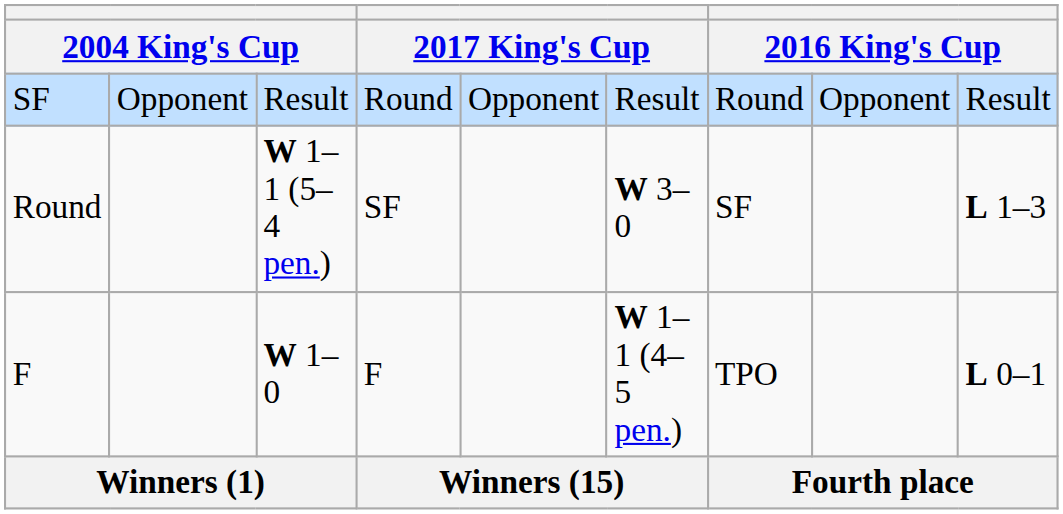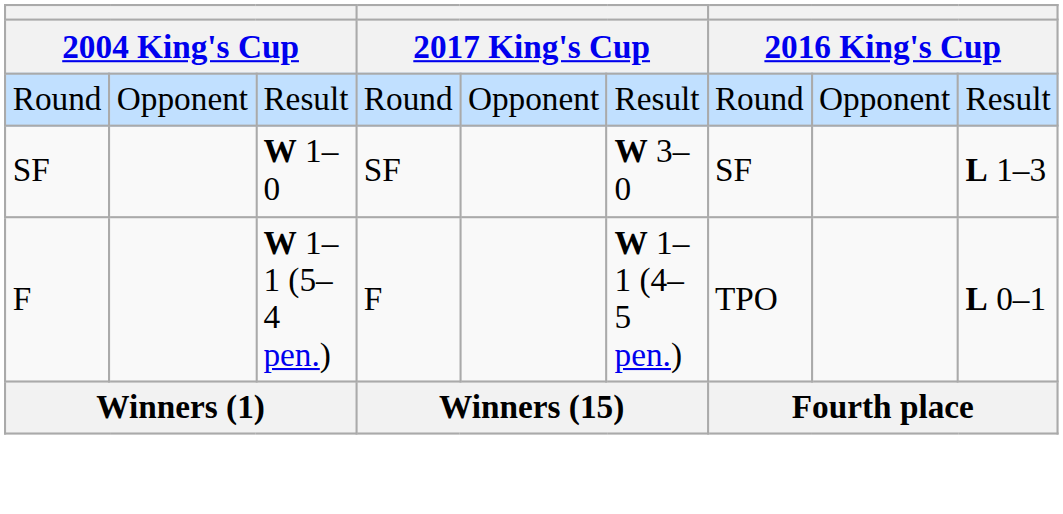row 3 | column 1: SF -> Round
row 4 | column 1: Round -> SF
row 4 | column 3: W 1–1 (5–4 pen.) -> W 1–0
row 5 | column 3: W 1–0 -> W 1–1 (5–4 pen.)
